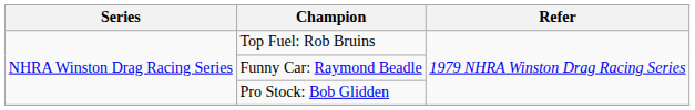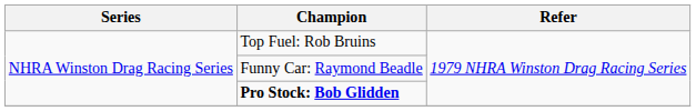Pro Stock: Bob Glidden | Champion: normal -> bold
